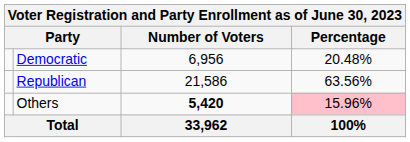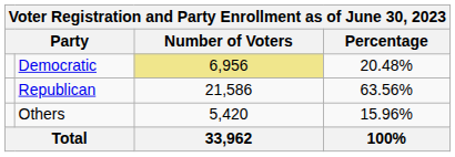Democratic | Number of Voters: no background -> khaki background
Others | Number of Voters: bold -> normal
Others | Percentage: pink background -> no background
